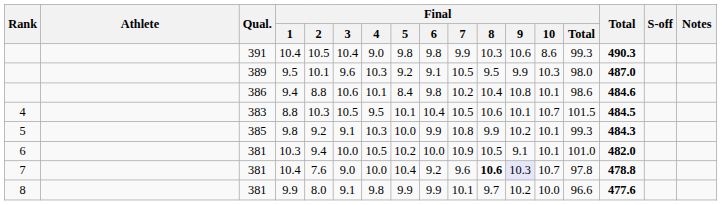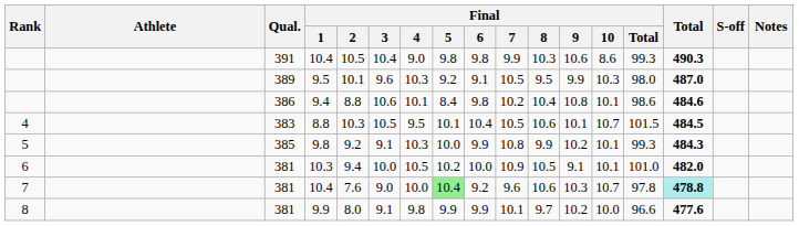7 / 10.4 | Final / 5: no background -> lightgreen background
7 / 10.4 | Final / 8: bold -> normal
7 / 10.4 | Final / 9: lavender background -> no background
7 / 10.4 | Total: no background -> paleturquoise background
